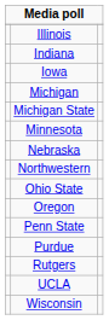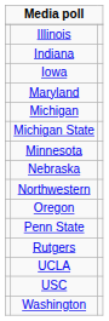+ row: Maryland
- row: Ohio State
- row: Purdue
+ row: USC
+ row: Washington
- row: Wisconsin
